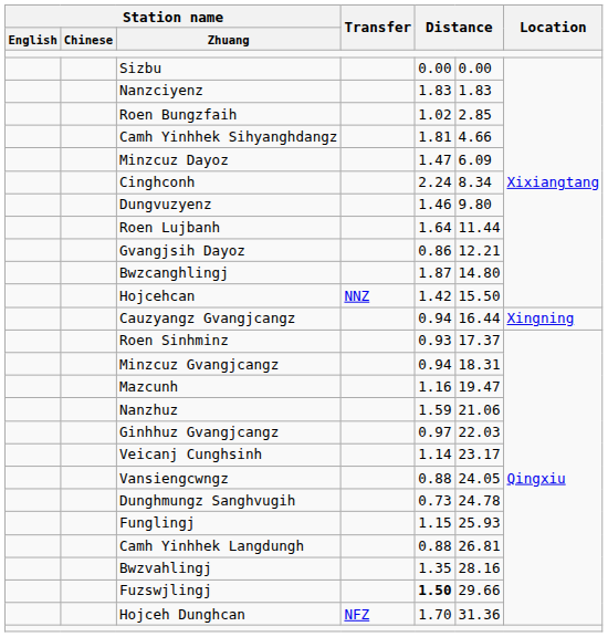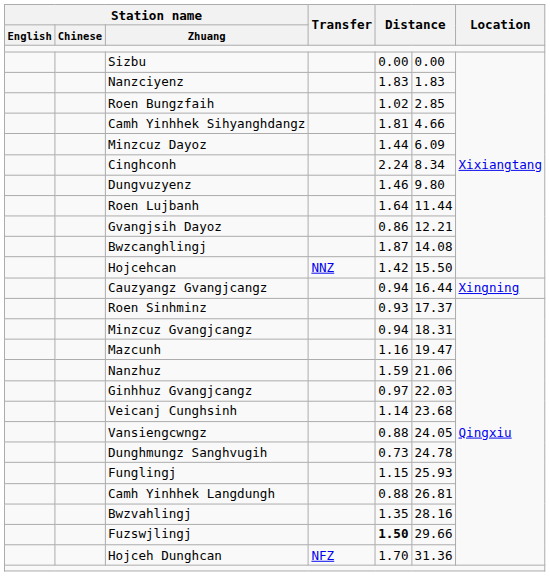Minzcuz Dayoz | column 5: 1.47 -> 1.44
Bwzcanghlingj | column 6: 14.80 -> 14.08
Veicanj Cunghsinh | column 6: 23.17 -> 23.68
